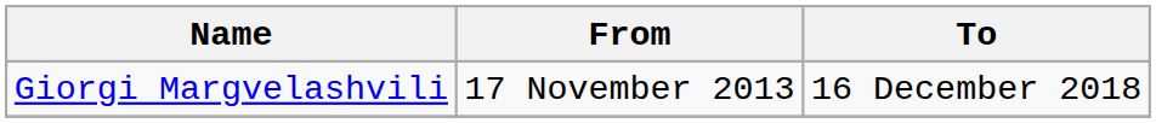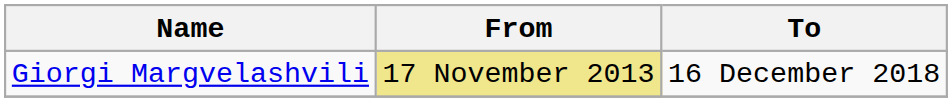Giorgi Margvelashvili | From: no background -> khaki background
